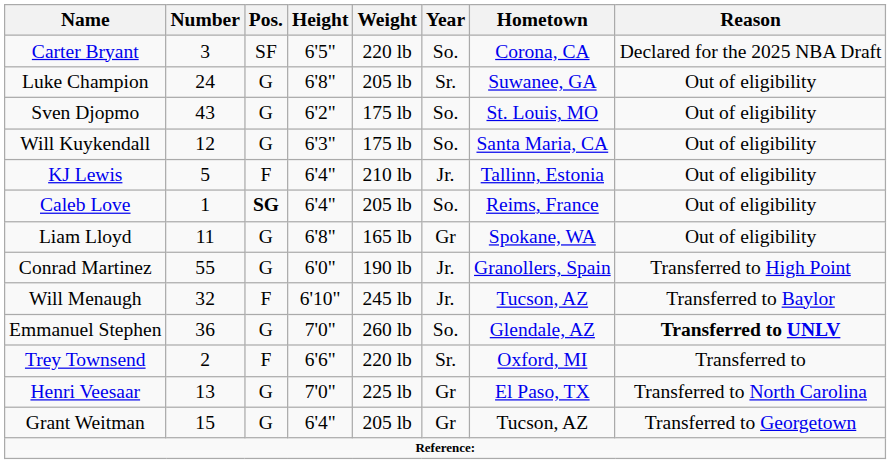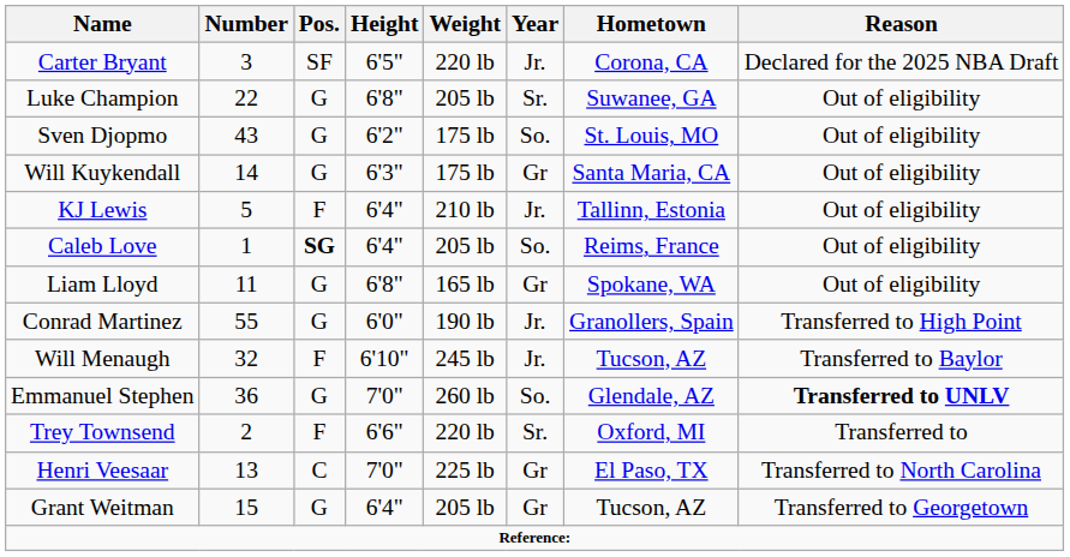Carter Bryant | Year: So. -> Jr.
Luke Champion | Number: 24 -> 22
Will Kuykendall | Number: 12 -> 14
Will Kuykendall | Year: So. -> Gr
Henri Veesaar | Pos.: G -> C
